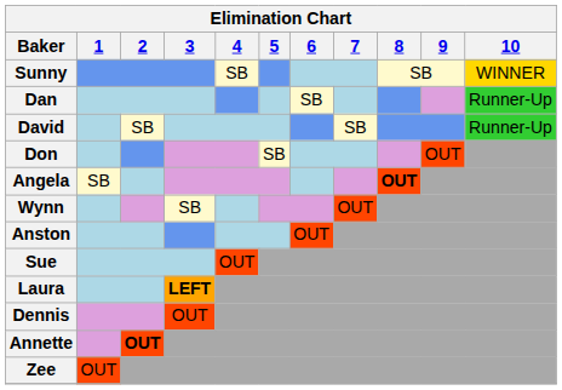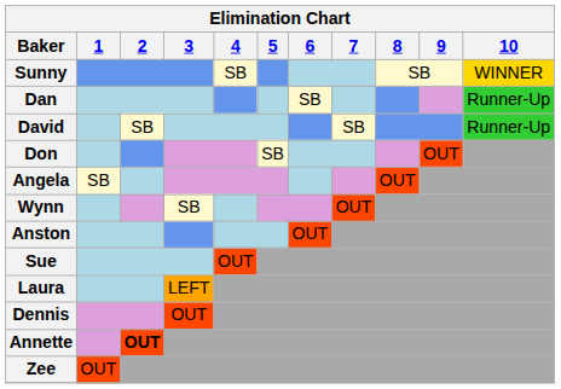Angela | 8: bold -> normal
Laura | 3: bold -> normal
